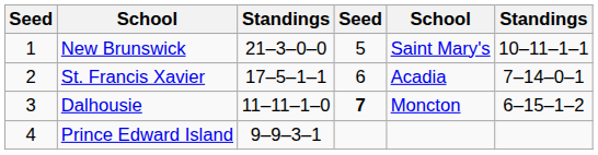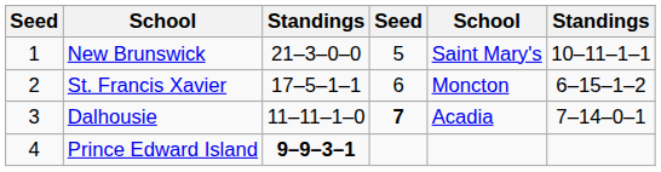St. Francis Xavier | column 5: Acadia -> Moncton
St. Francis Xavier | column 6: 7–14–0–1 -> 6–15–1–2
Dalhousie | column 5: Moncton -> Acadia
Dalhousie | column 6: 6–15–1–2 -> 7–14–0–1
Prince Edward Island | column 3: normal -> bold
